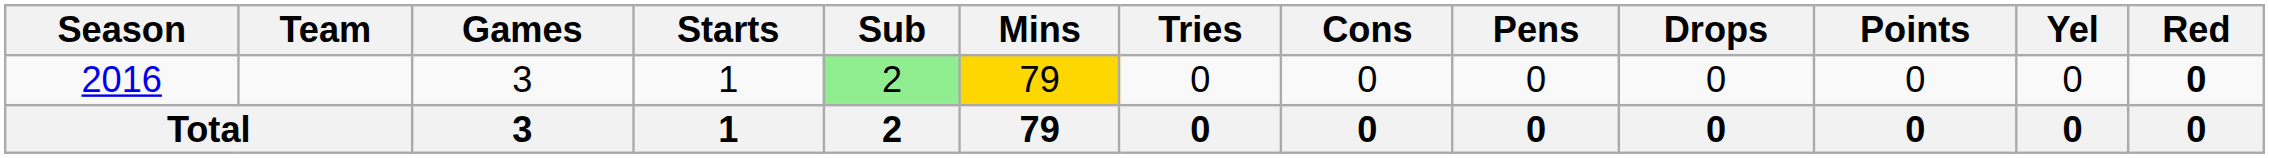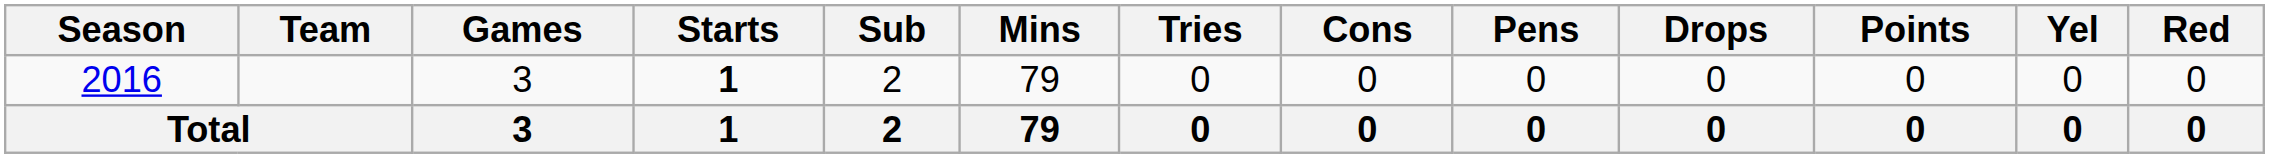2016 | Starts: normal -> bold
2016 | Sub: lightgreen background -> no background
2016 | Mins: gold background -> no background
2016 | Red: bold -> normal
